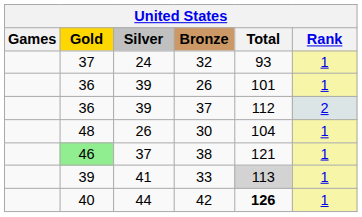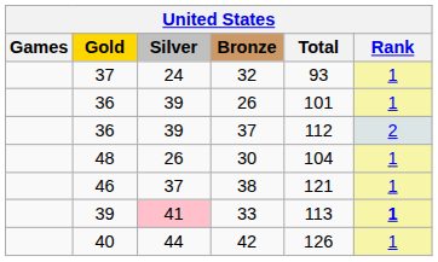38 | Gold: lightgreen background -> no background
33 | Silver: no background -> pink background
33 | Total: lightgrey background -> no background
33 | Rank: normal -> bold
42 | Total: bold -> normal
